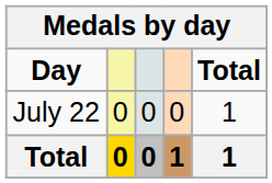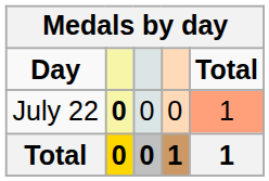July 22 | column 2: normal -> bold
July 22 | Total: no background -> lightsalmon background
